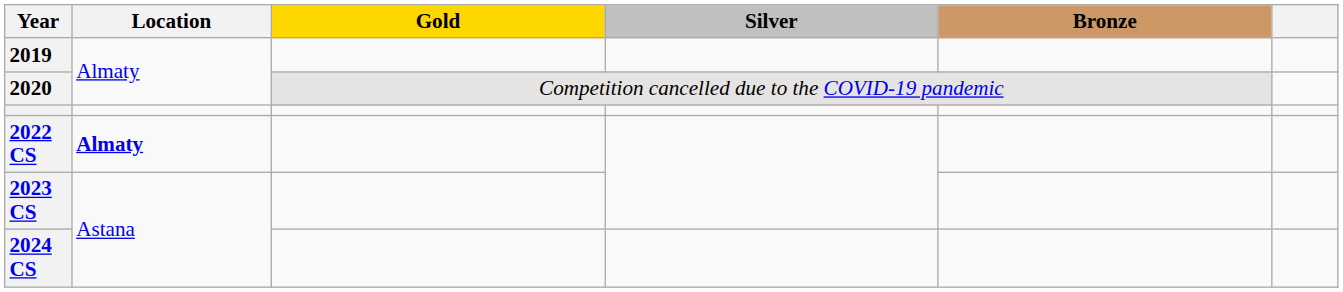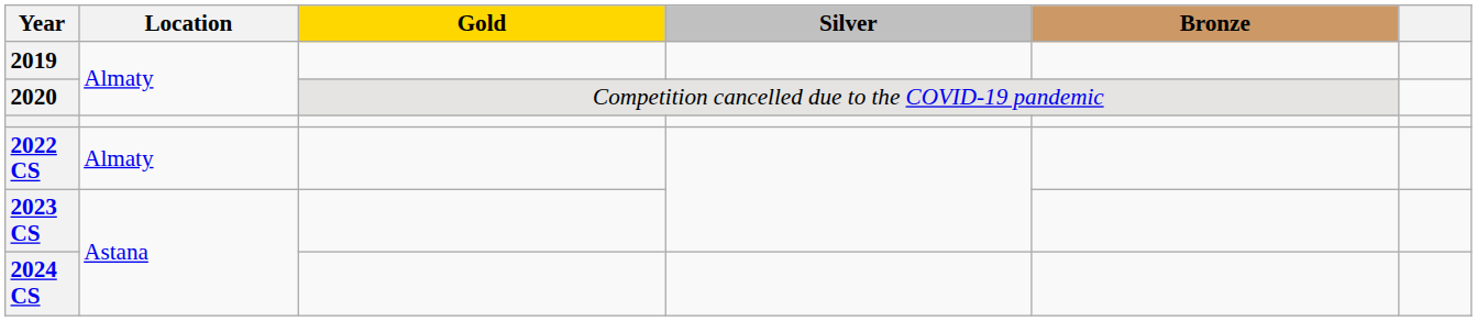2022 CS | Location: bold -> normal
